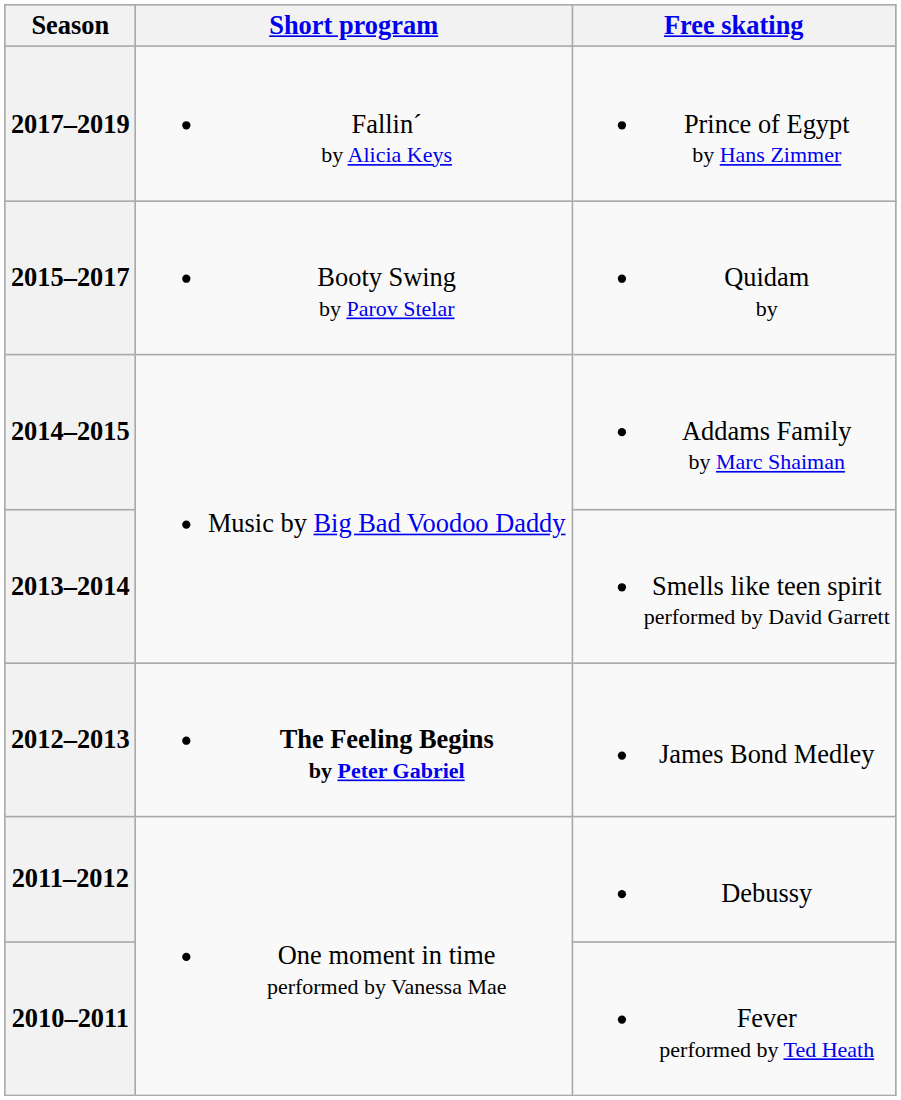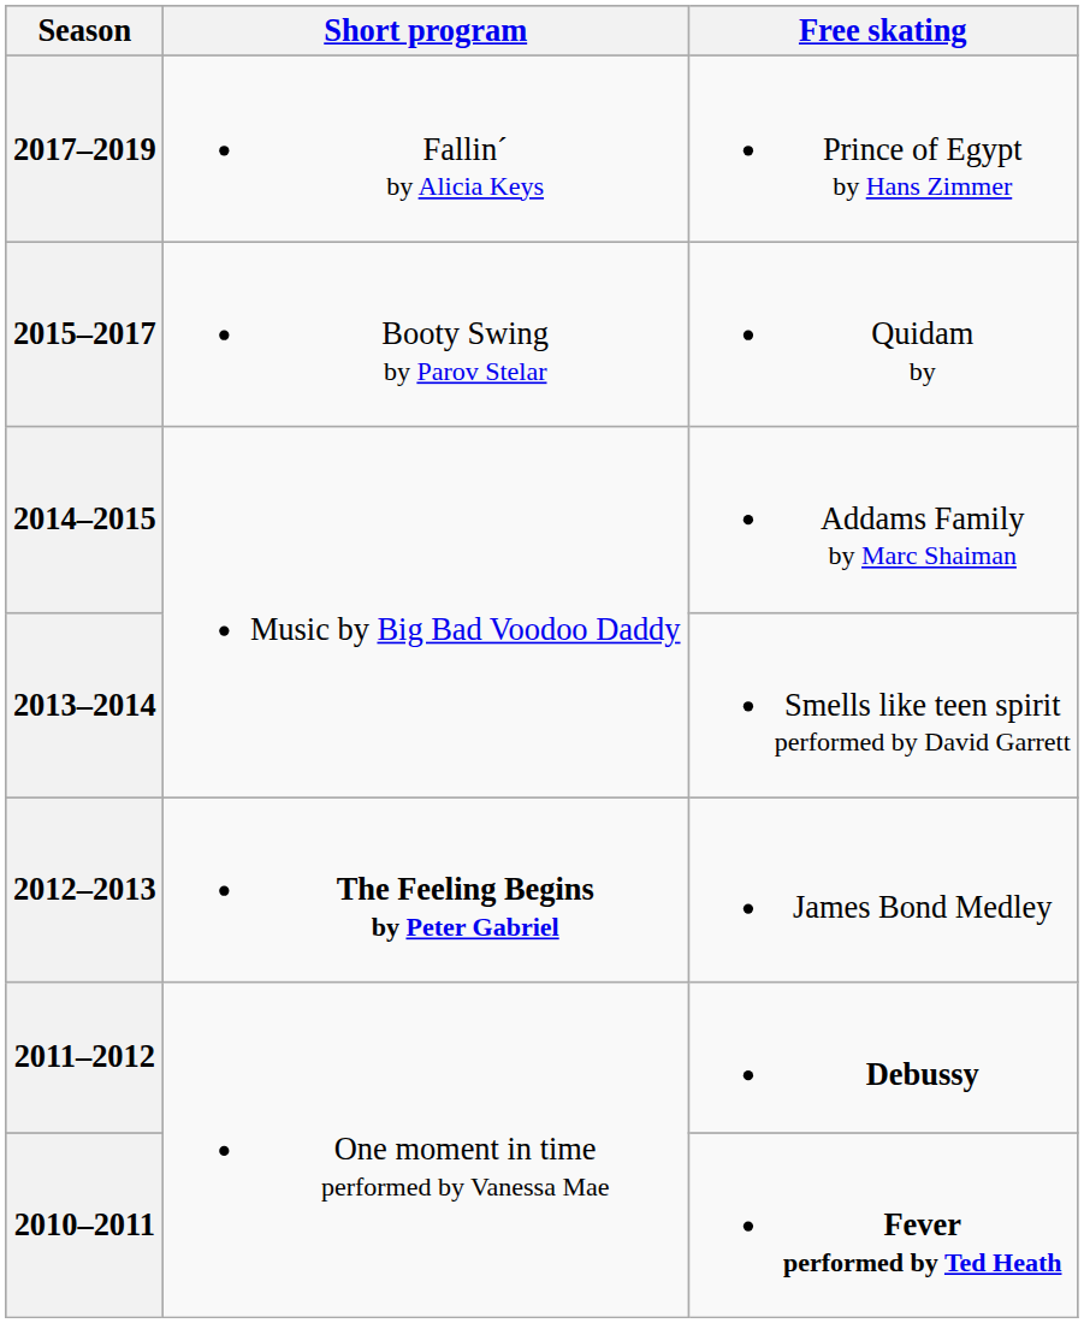2011–2012 | Free skating: normal -> bold
2010–2011 | Free skating: normal -> bold
